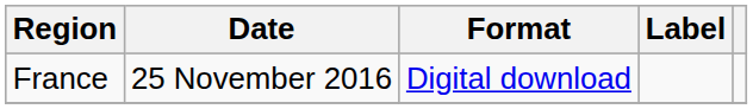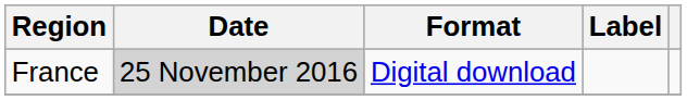France | Date: no background -> lightgrey background
